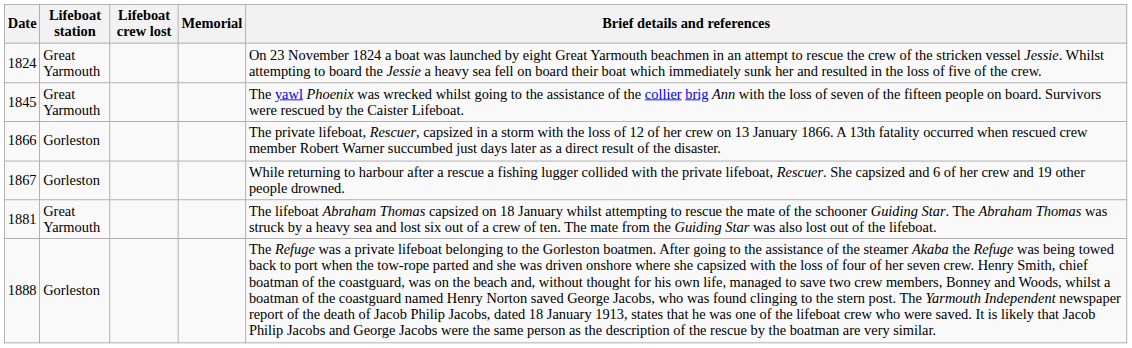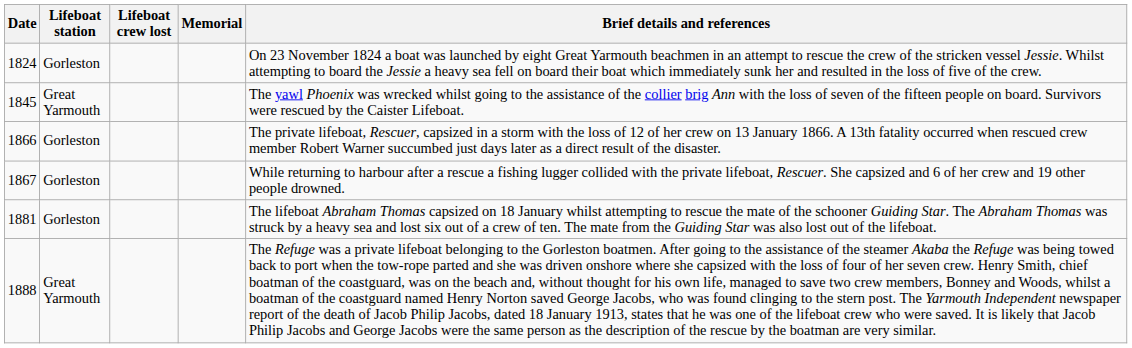1824 | Lifeboat station: Great Yarmouth -> Gorleston
1881 | Lifeboat station: Great Yarmouth -> Gorleston
1888 | Lifeboat station: Gorleston -> Great Yarmouth
